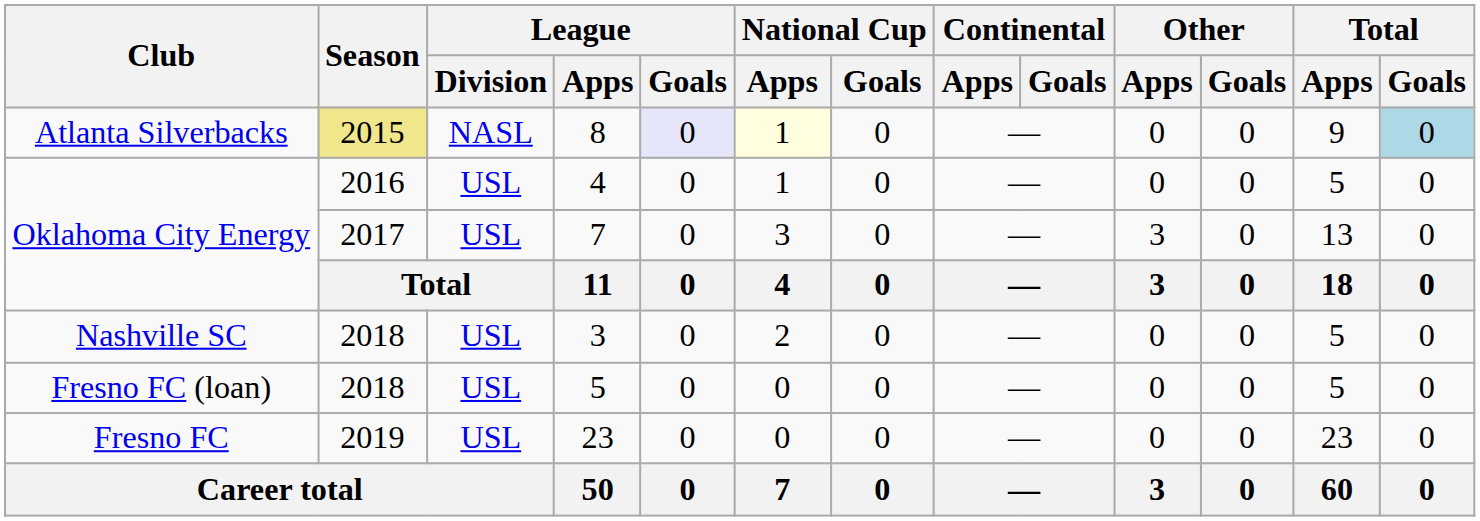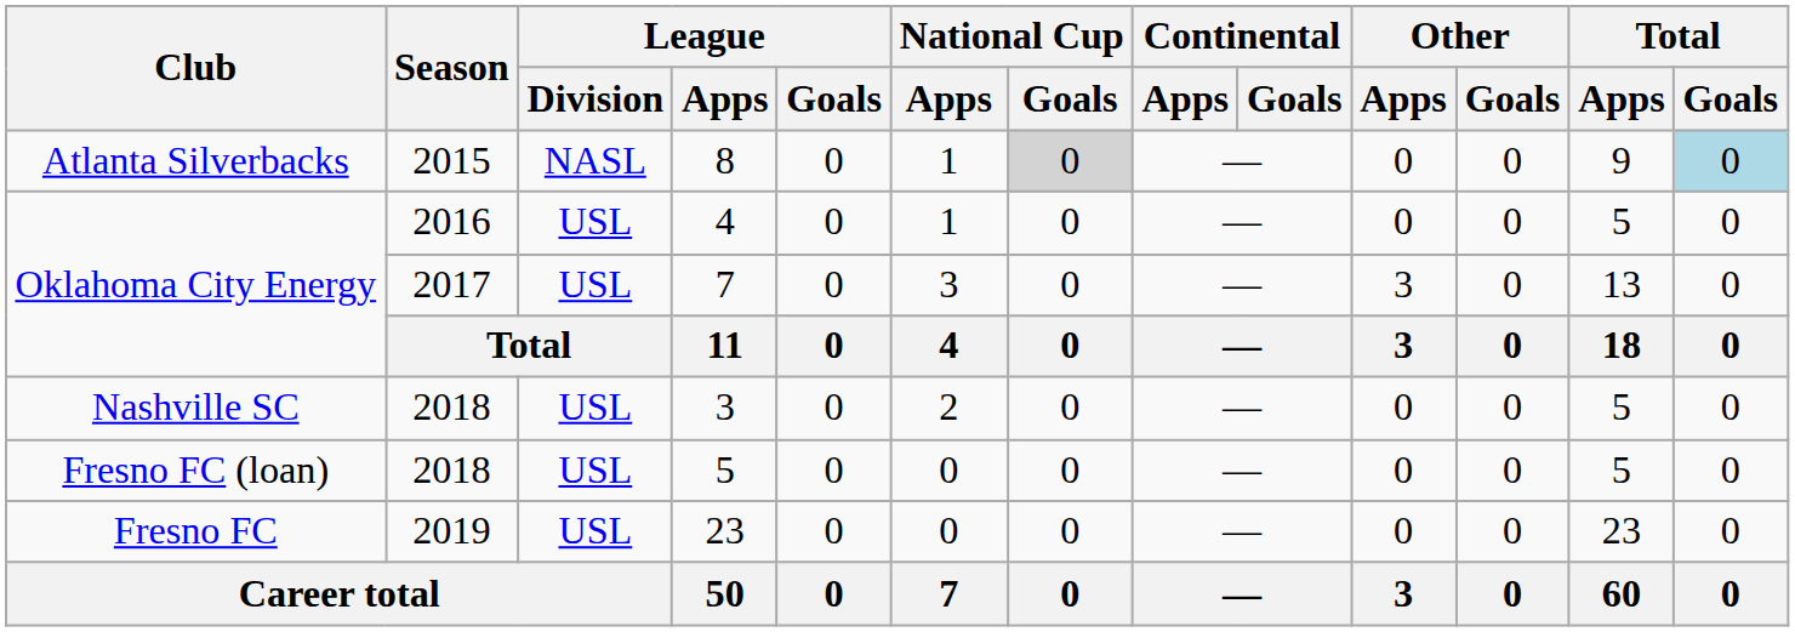8 | Season: khaki background -> no background
8 | League / Goals: lavender background -> no background
8 | National Cup / Apps: lightyellow background -> no background
8 | National Cup / Goals: no background -> lightgrey background
